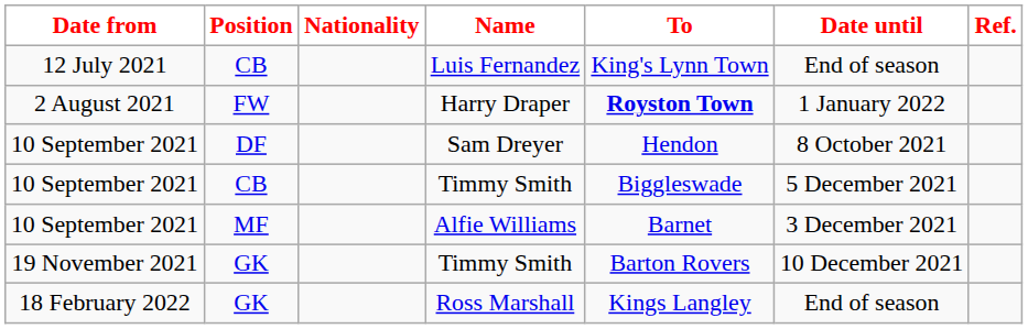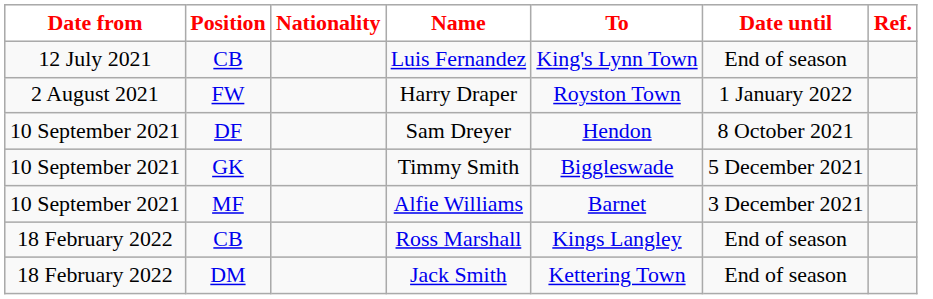Harry Draper | To: bold -> normal
10 September 2021 / Timmy Smith | Position: CB -> GK
- row: 19 November 2021 | GK | Timmy Smith | Barton Rovers | 10 December 2021
Ross Marshall | Position: GK -> CB
+ row: 18 February 2022 | DM | Jack Smith | Kettering Town | End of season
